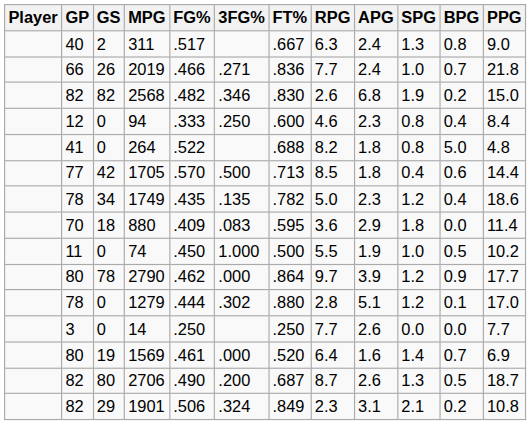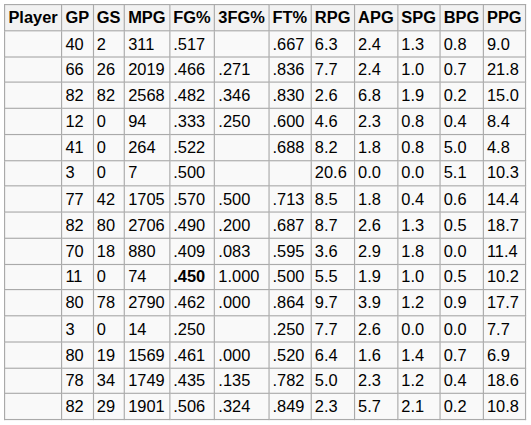+ row: 3 | 0 | 7 | .500 | 20.6 | 0.0 | 0.0 | 5.1 | 10.3
rows swapped: 2706 <-> 1749
74 | FG%: normal -> bold
- row: 78 | 0 | 1279 | .444 | .302 | .880 | 2.8 | 5.1 | 1.2 | 0.1 | 17.0
1901 | APG: 3.1 -> 5.7
